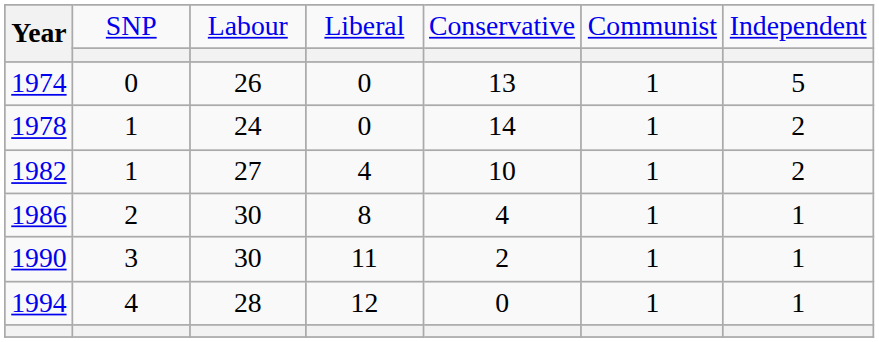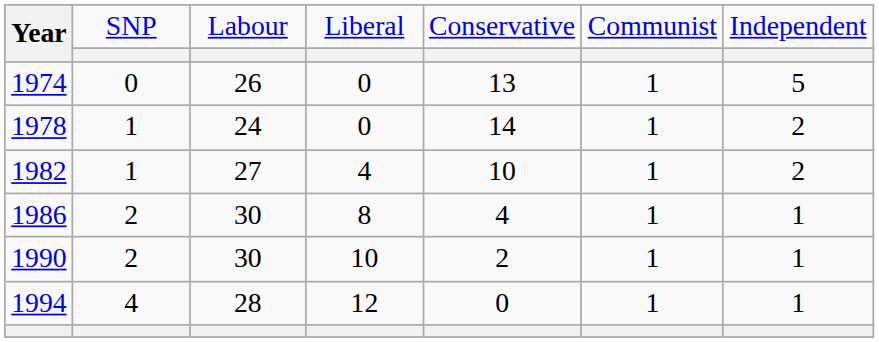1990 | column 2: 3 -> 2
1990 | column 4: 11 -> 10
